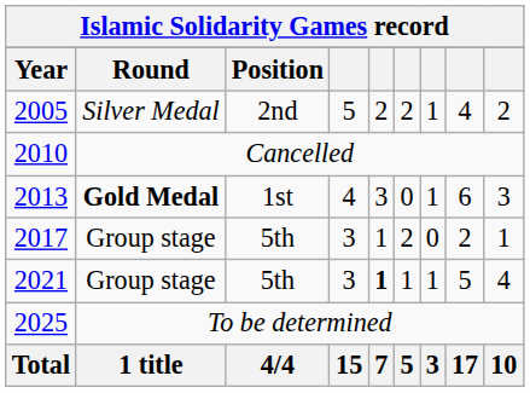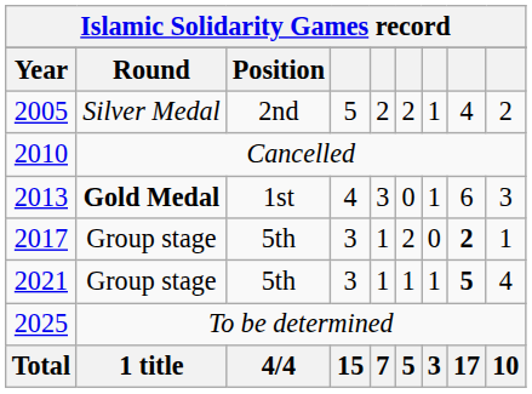2017 | column 8: normal -> bold
2021 | column 5: bold -> normal
2021 | column 8: normal -> bold
